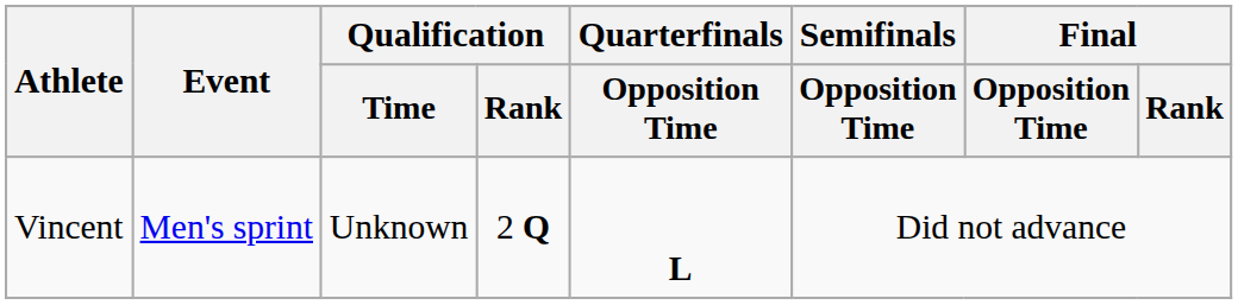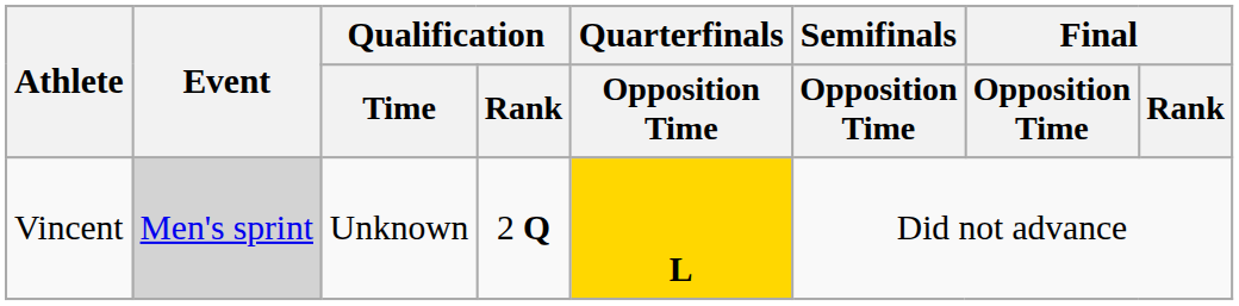Vincent | Event: no background -> lightgrey background
Vincent | Quarterfinals / Opposition Time: no background -> gold background
